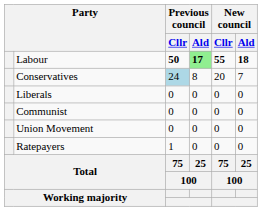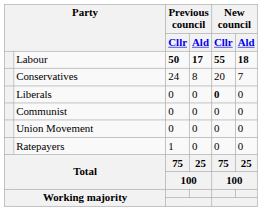Labour | Previous council / Ald: lightgreen background -> no background
Conservatives | Previous council / Cllr: lightblue background -> no background
Liberals | New council / Cllr: normal -> bold
